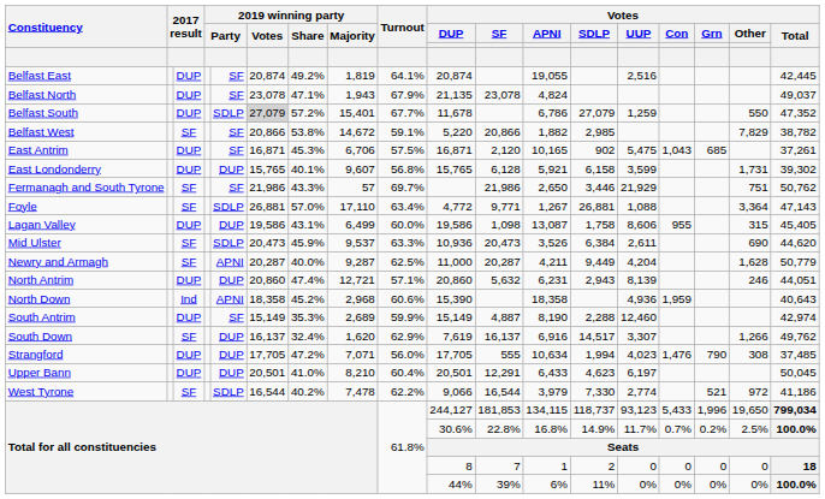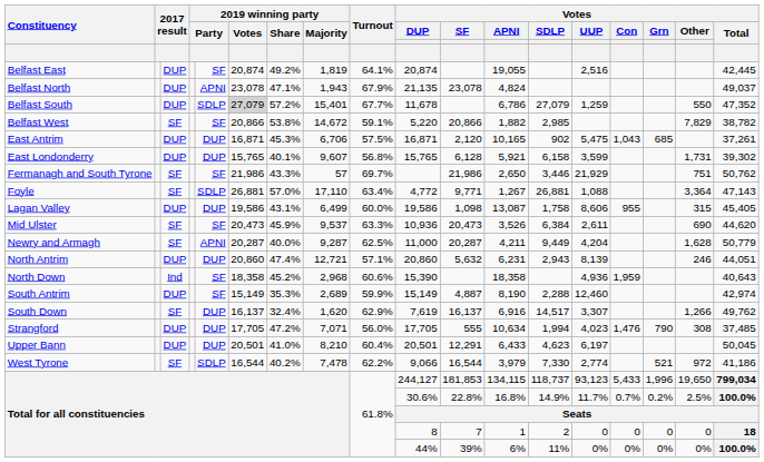Belfast North | column 5: SF -> APNI
East Antrim | column 5: SF -> DUP
Mid Ulster | column 5: SDLP -> SF
North Down | column 5: APNI -> SF
